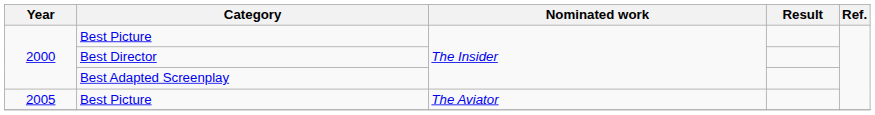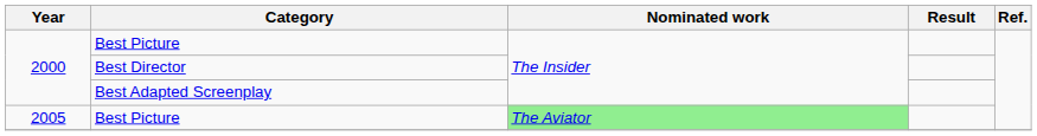2005 / Best Picture | Nominated work: no background -> lightgreen background
